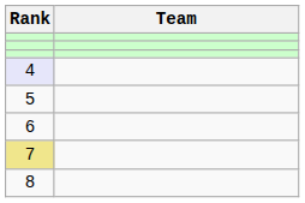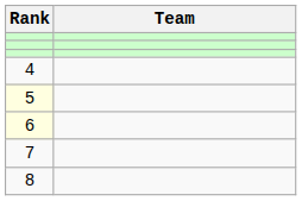row 5 | Rank: lavender background -> no background
row 6 | Rank: no background -> lightyellow background
row 7 | Rank: no background -> lightyellow background
row 8 | Rank: khaki background -> no background
